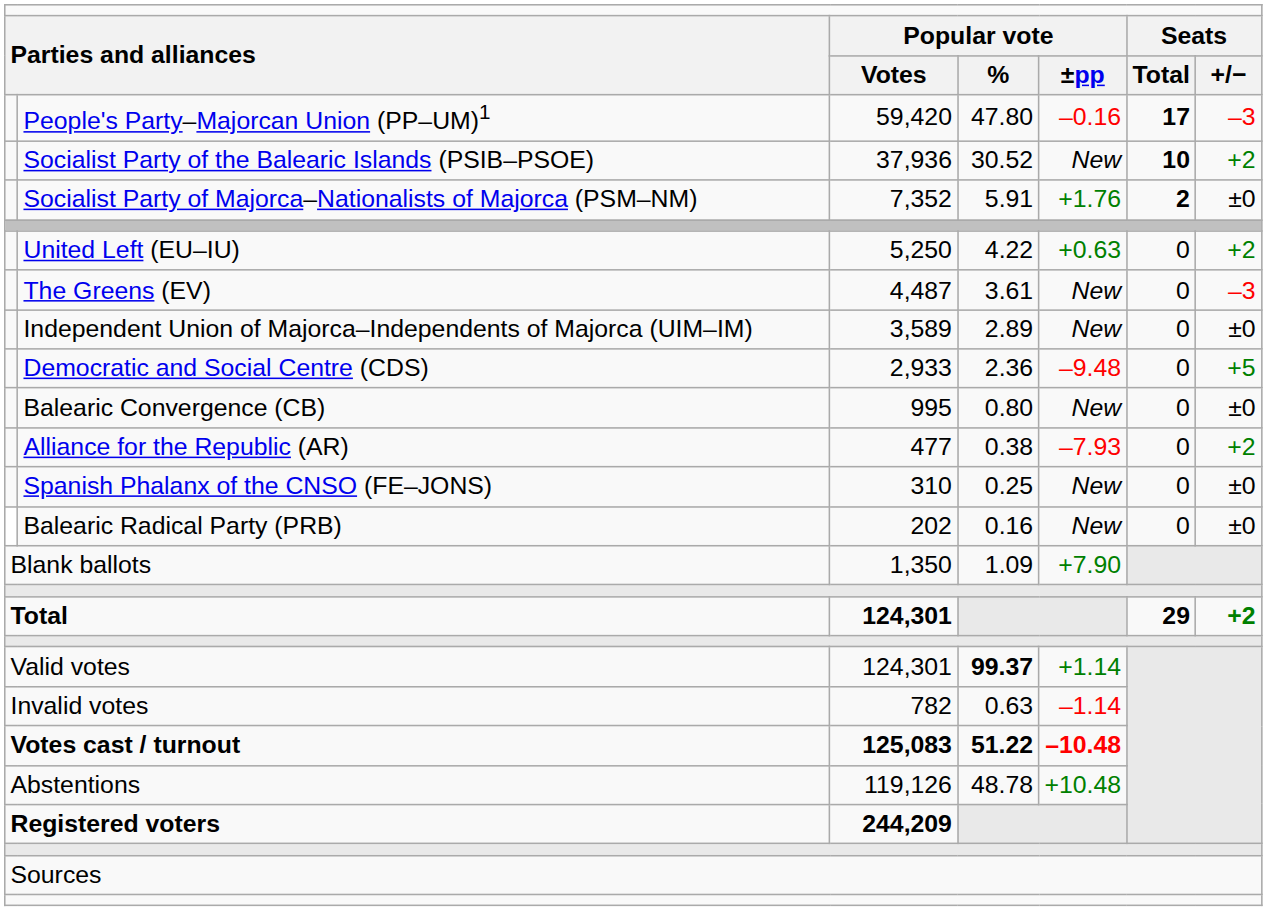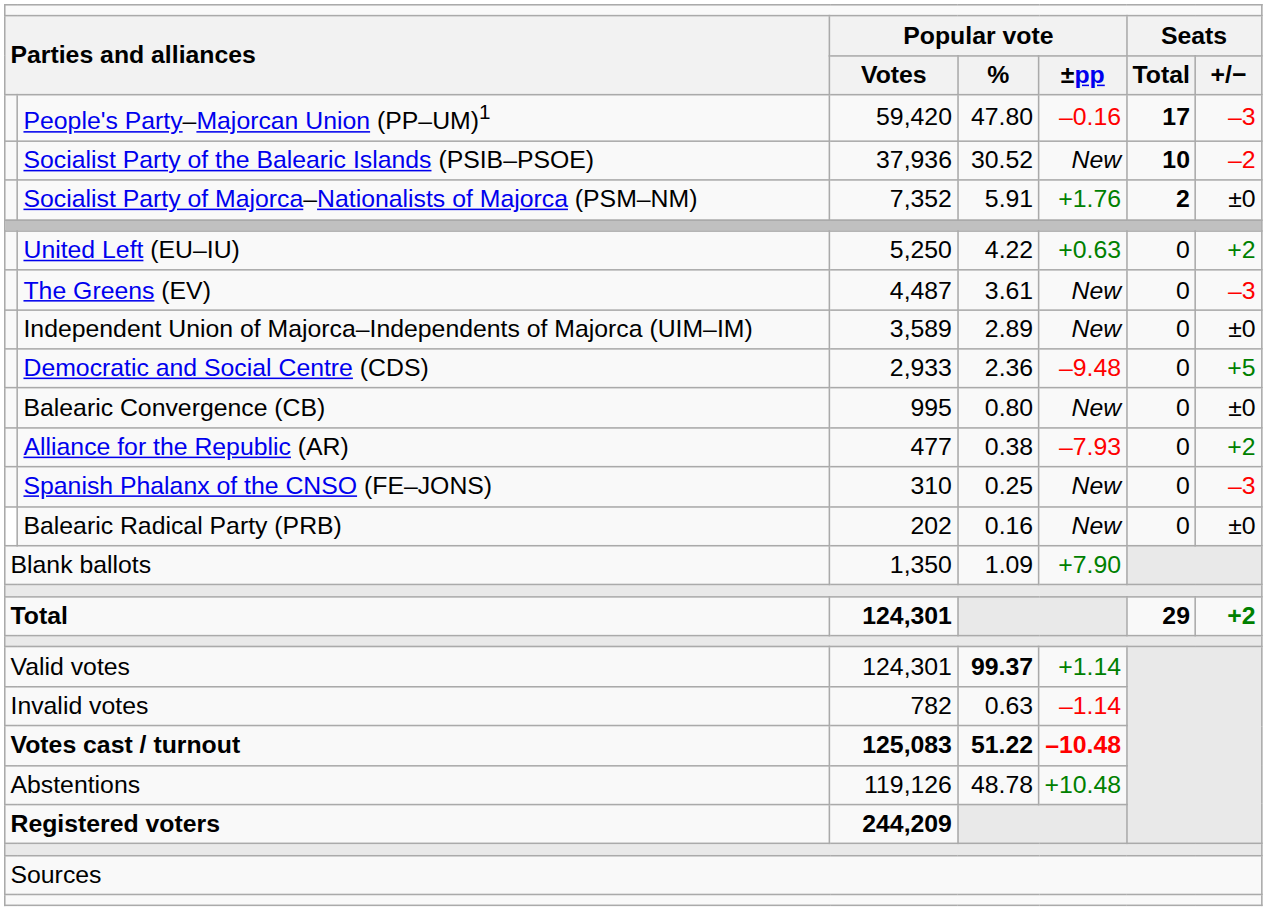Socialist Party of the Balearic Islands (PSIB–PSOE) | column 7: +2 -> –2
Spanish Phalanx of the CNSO (FE–JONS) | column 7: ±0 -> –3
